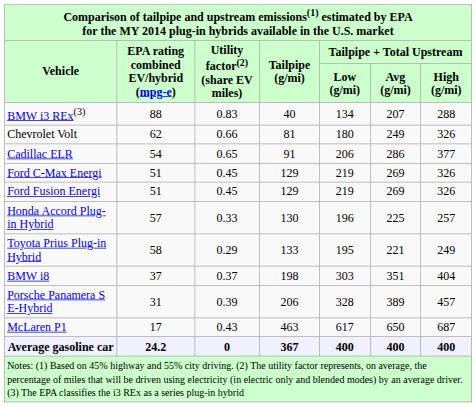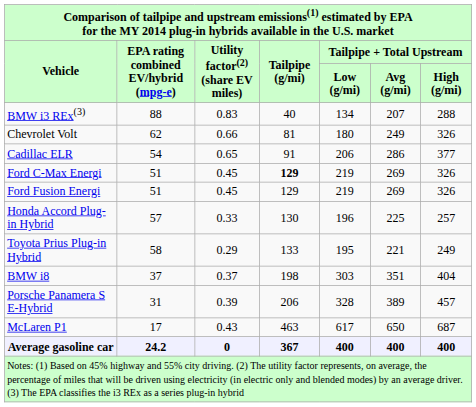Ford C-Max Energi | Tailpipe (g/mi): normal -> bold
